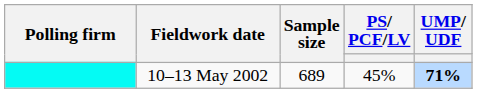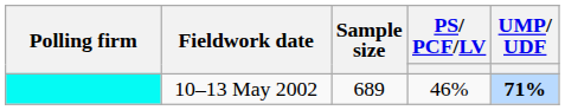10–13 May 2002 | PS/ PCF/LV: 45% -> 46%
